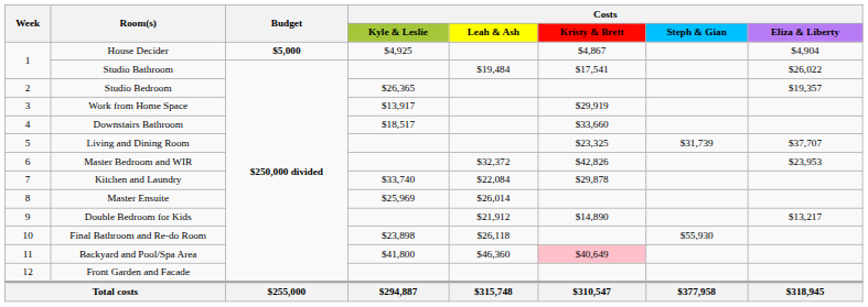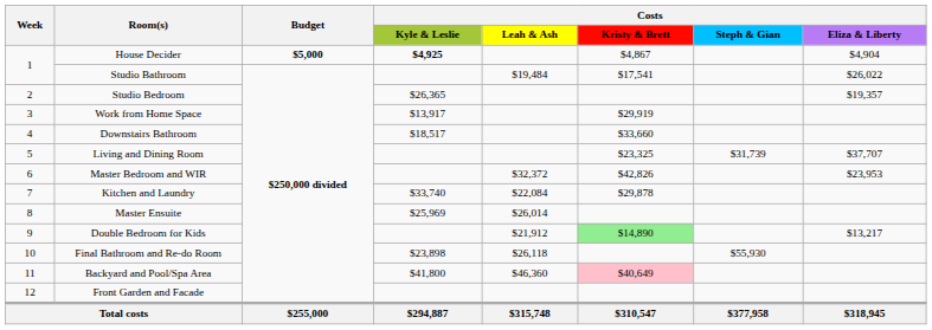House Decider | Costs / Kyle & Leslie: normal -> bold
Double Bedroom for Kids | Costs / Kristy & Brett: no background -> lightgreen background
